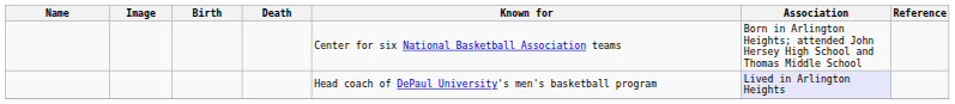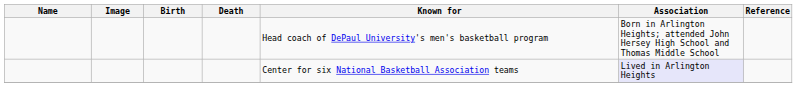row 2 | Known for: Center for six National Basketball Association teams -> Head coach of DePaul University's men's basketball program
row 3 | Known for: Head coach of DePaul University's men's basketball program -> Center for six National Basketball Association teams
